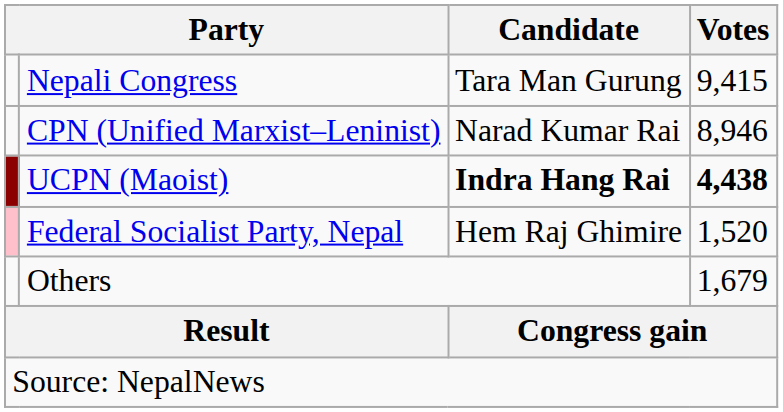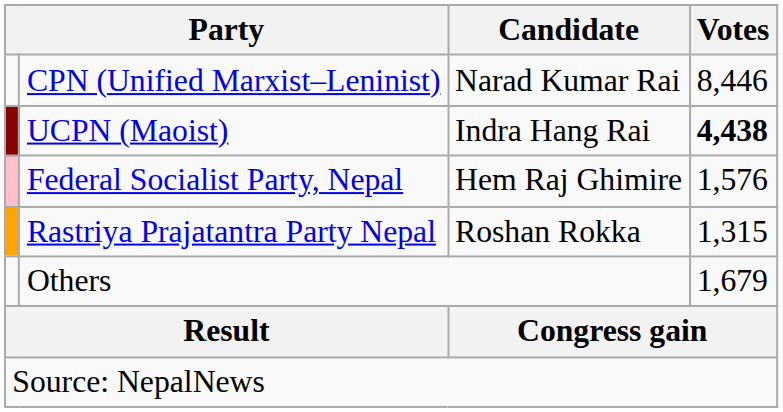- row: Nepali Congress | Tara Man Gurung | 9,415
CPN (Unified Marxist–Leninist) | Votes: 8,946 -> 8,446
UCPN (Maoist) | Candidate: bold -> normal
Federal Socialist Party, Nepal | Votes: 1,520 -> 1,576
+ row: Rastriya Prajatantra Party Nepal | Roshan Rokka | 1,315
